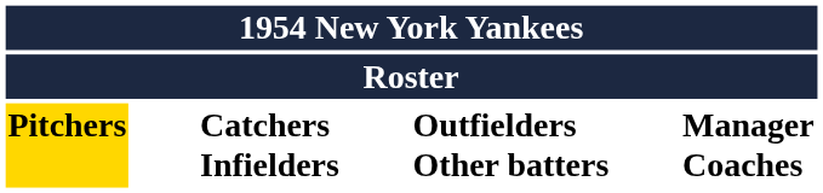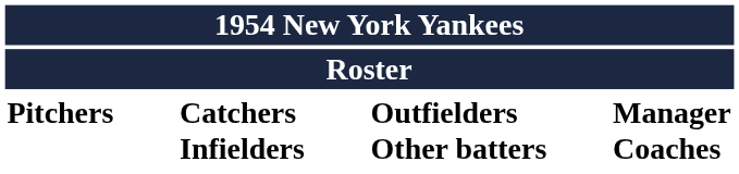Pitchers | column 1: gold background -> no background
